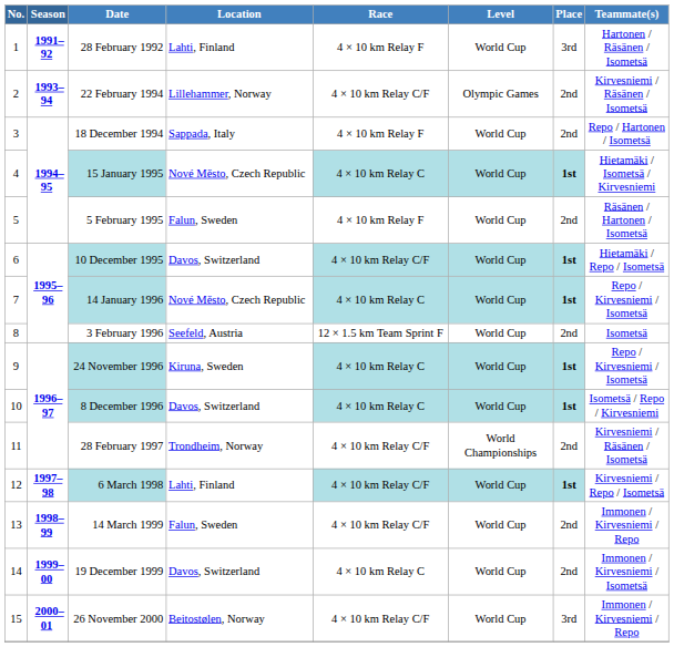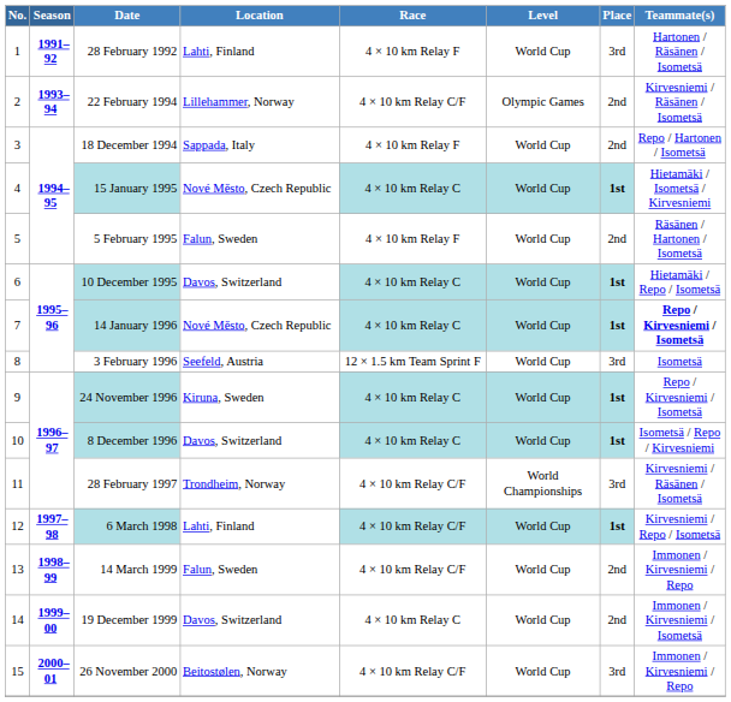10 December 1995 | Race: 4 × 10 km Relay C/F -> 4 × 10 km Relay C
14 January 1996 | Teammate(s): normal -> bold
3 February 1996 | Place: 2nd -> 3rd
28 February 1997 | Place: 2nd -> 3rd
